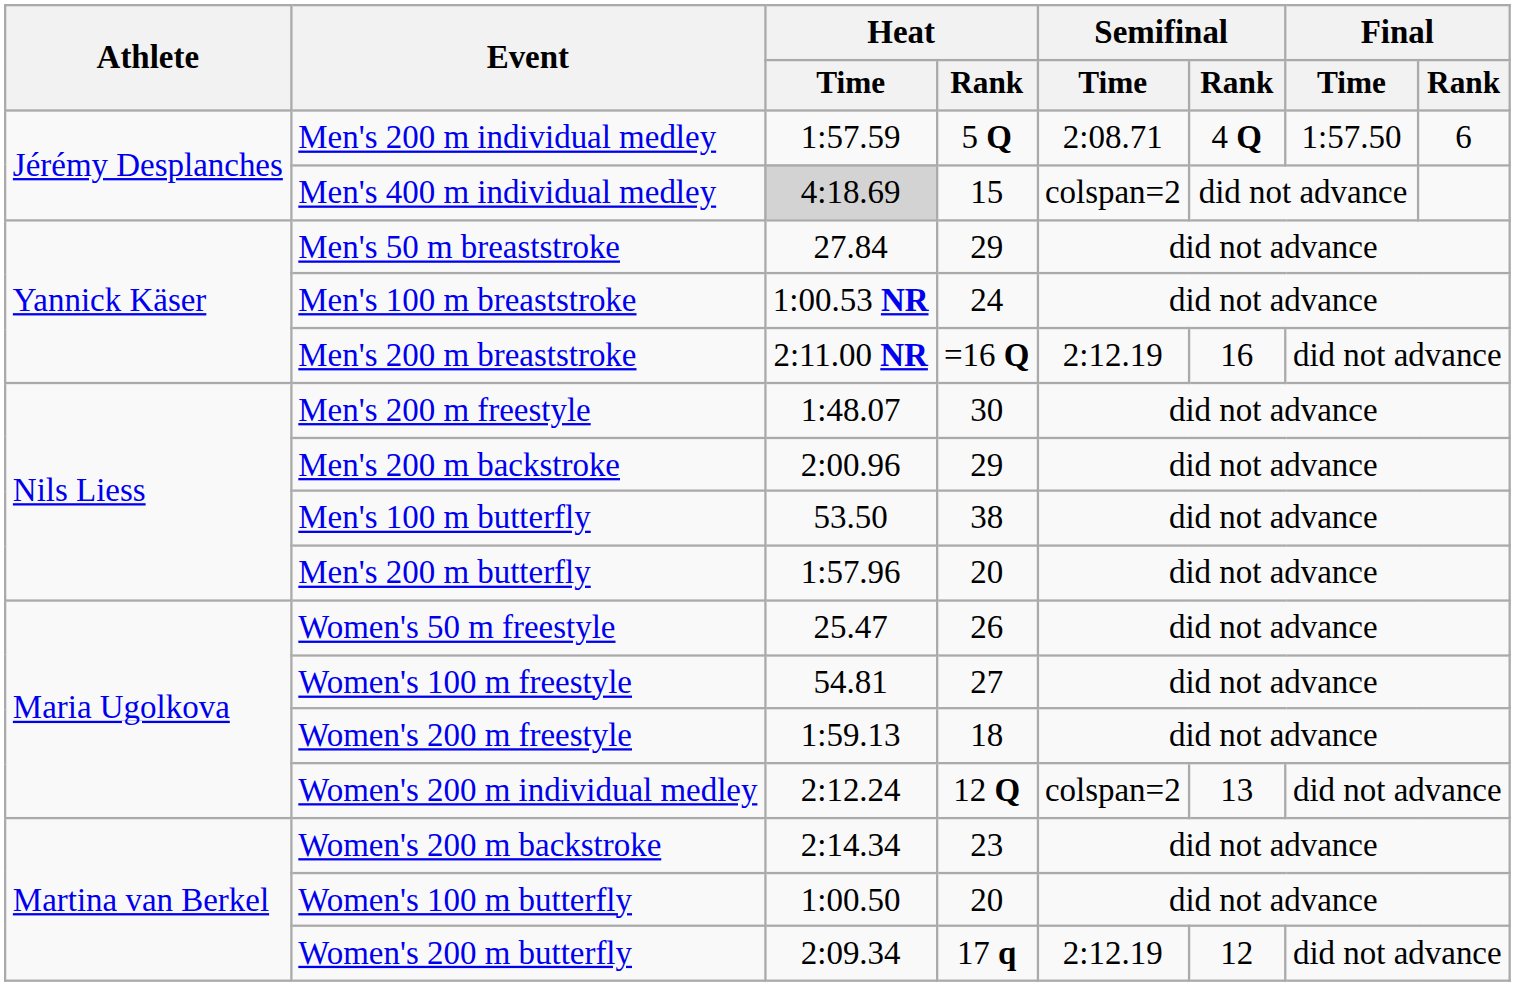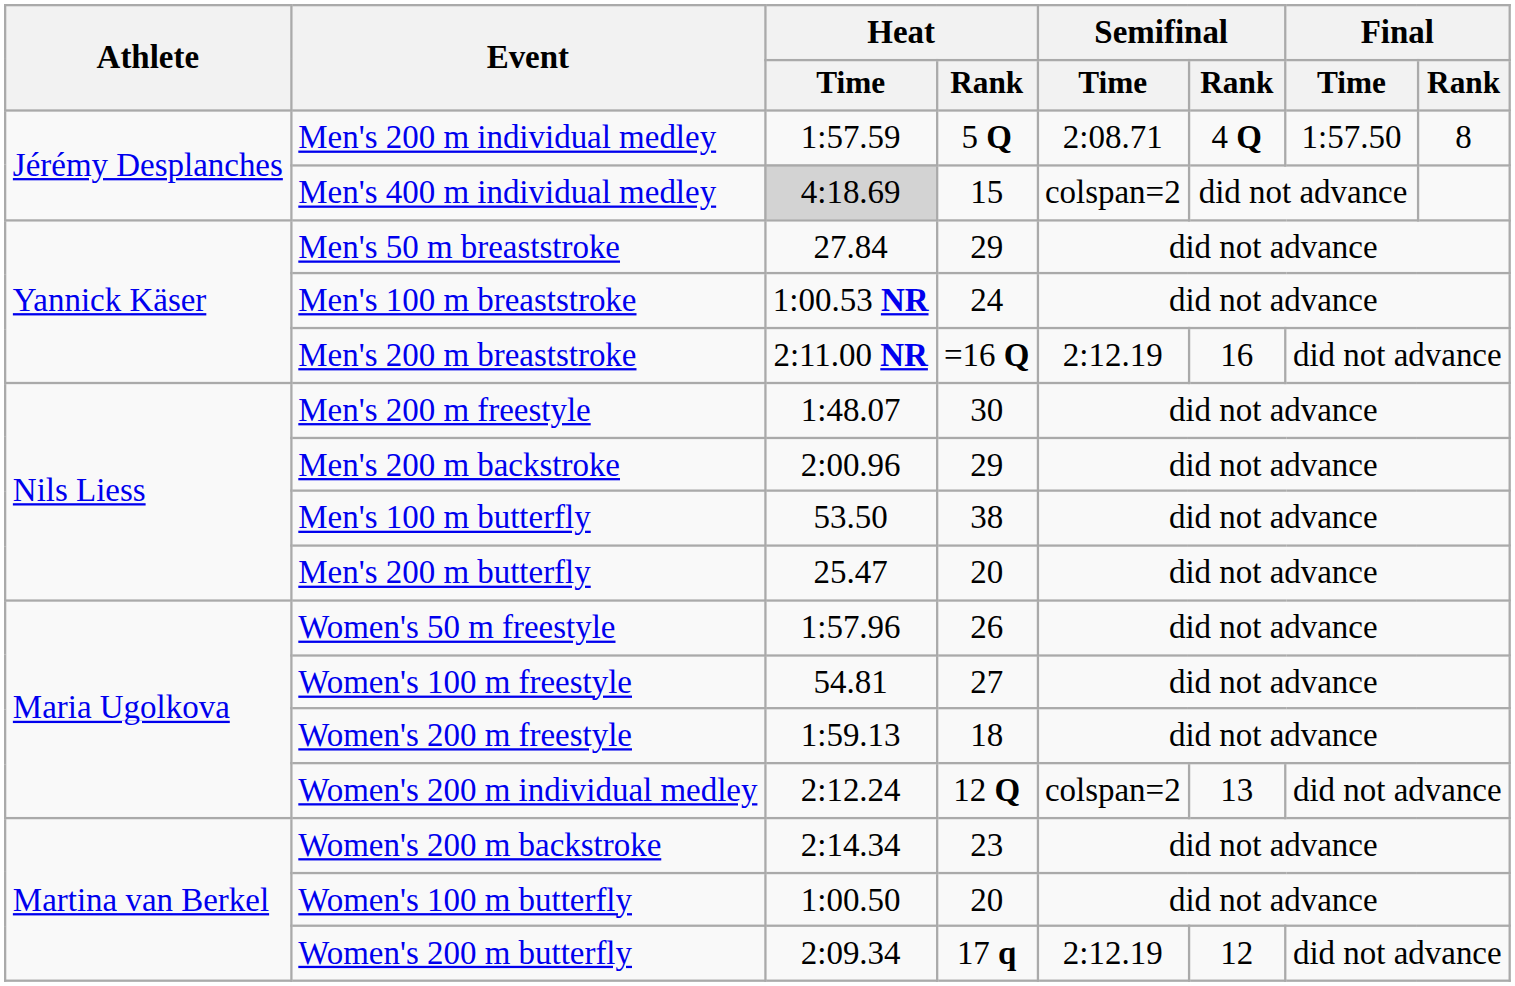Men's 200 m individual medley | Final / Rank: 6 -> 8
Men's 200 m butterfly | Heat / Time: 1:57.96 -> 25.47
Women's 50 m freestyle | Heat / Time: 25.47 -> 1:57.96
